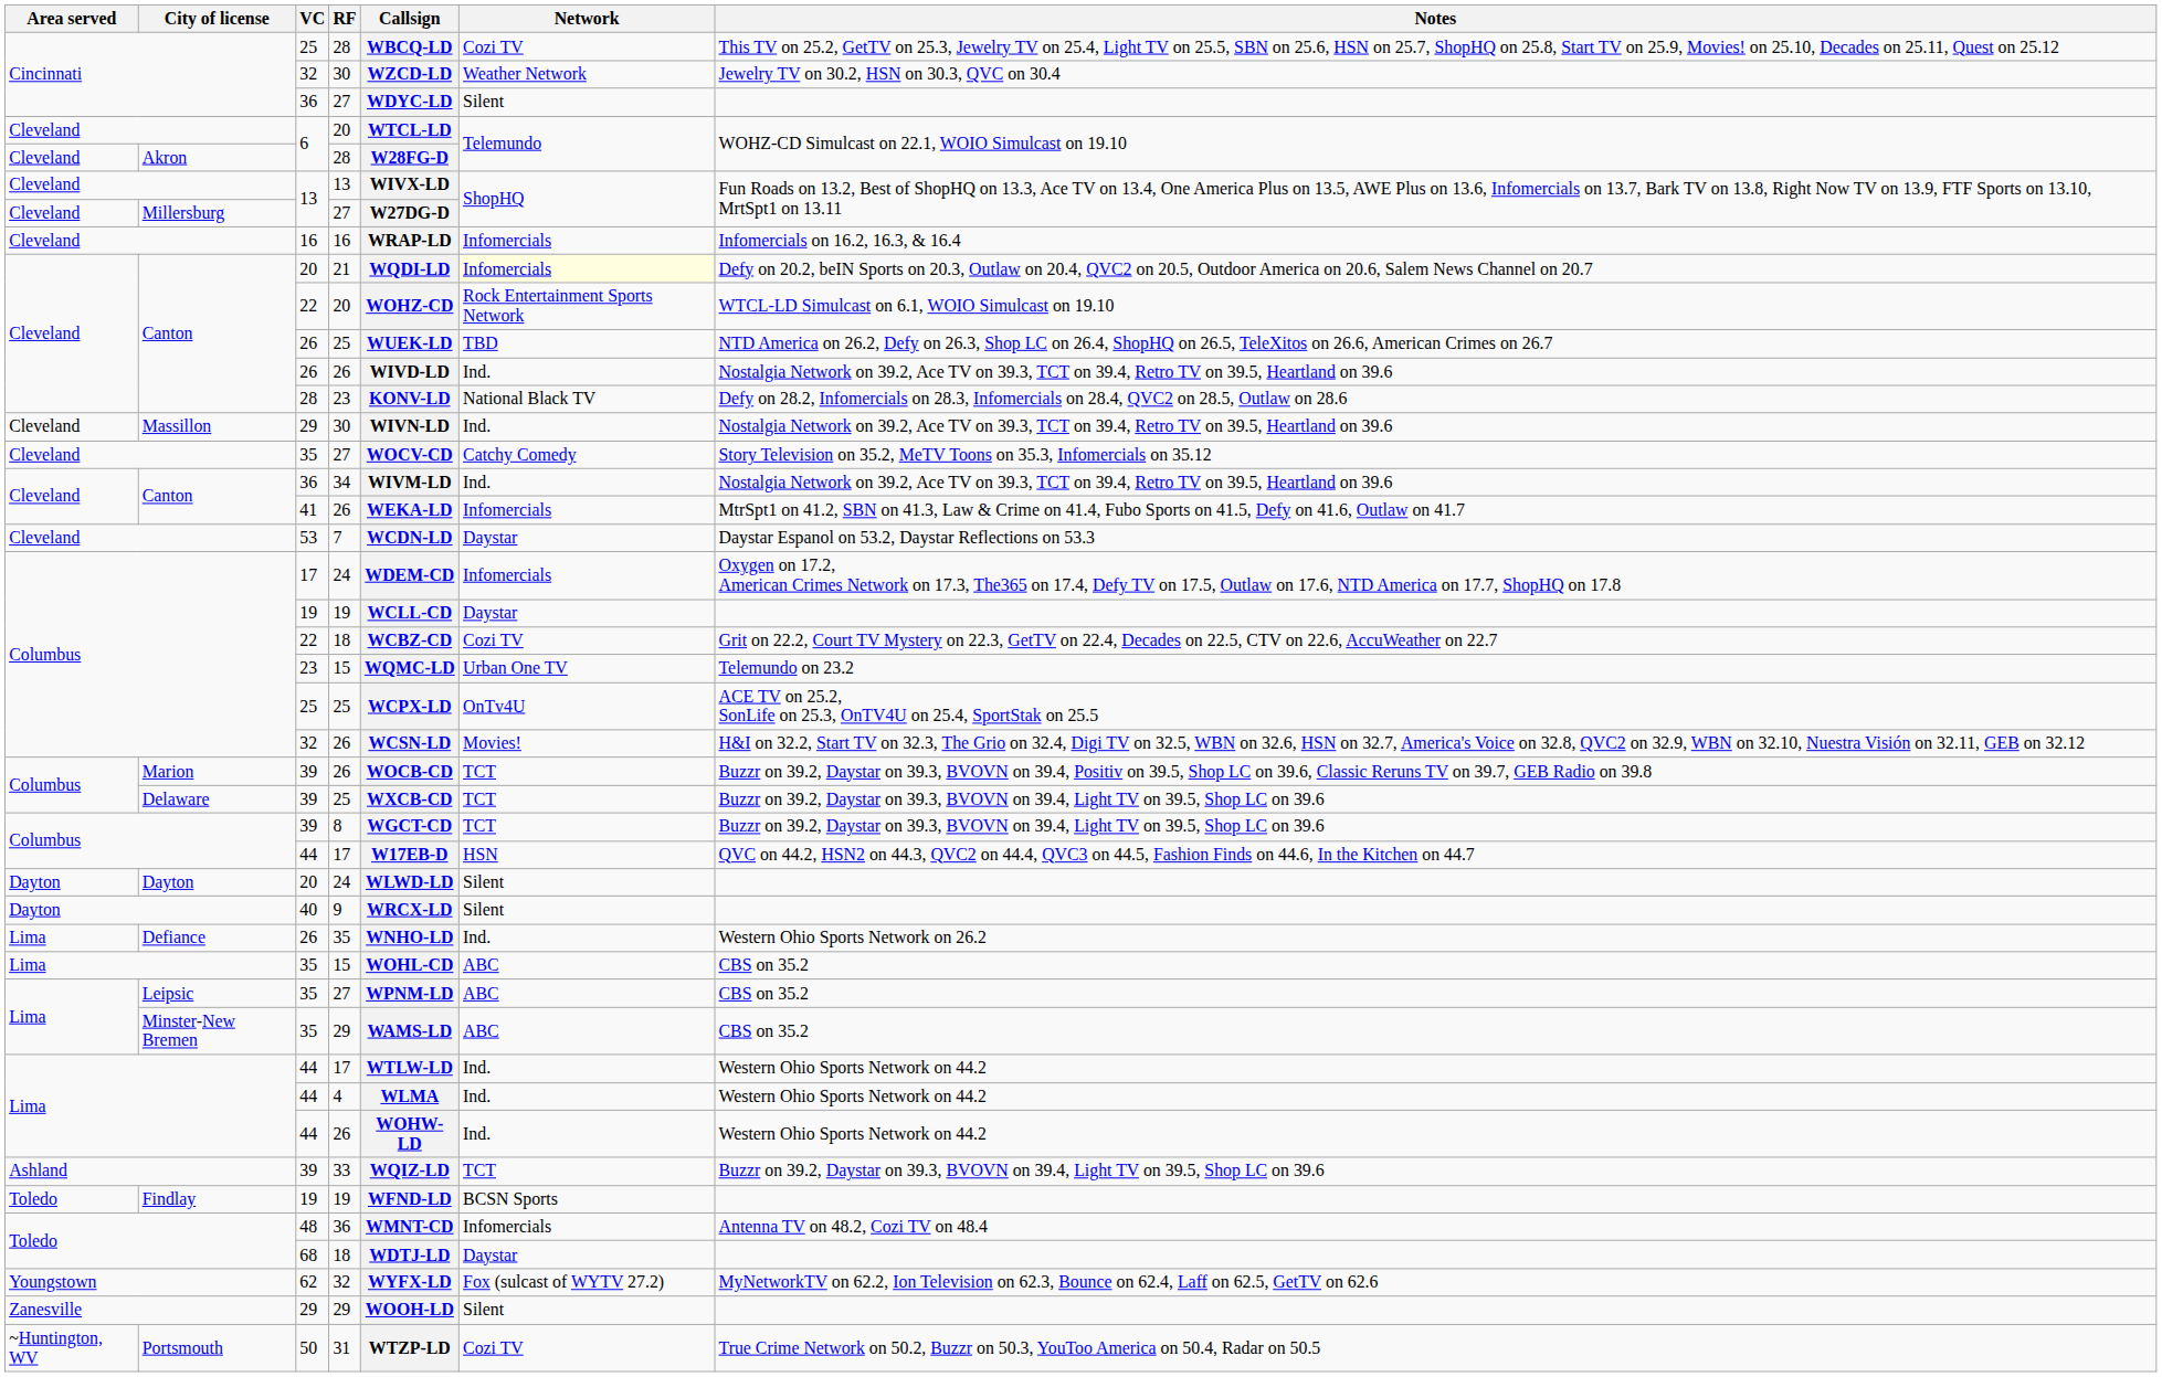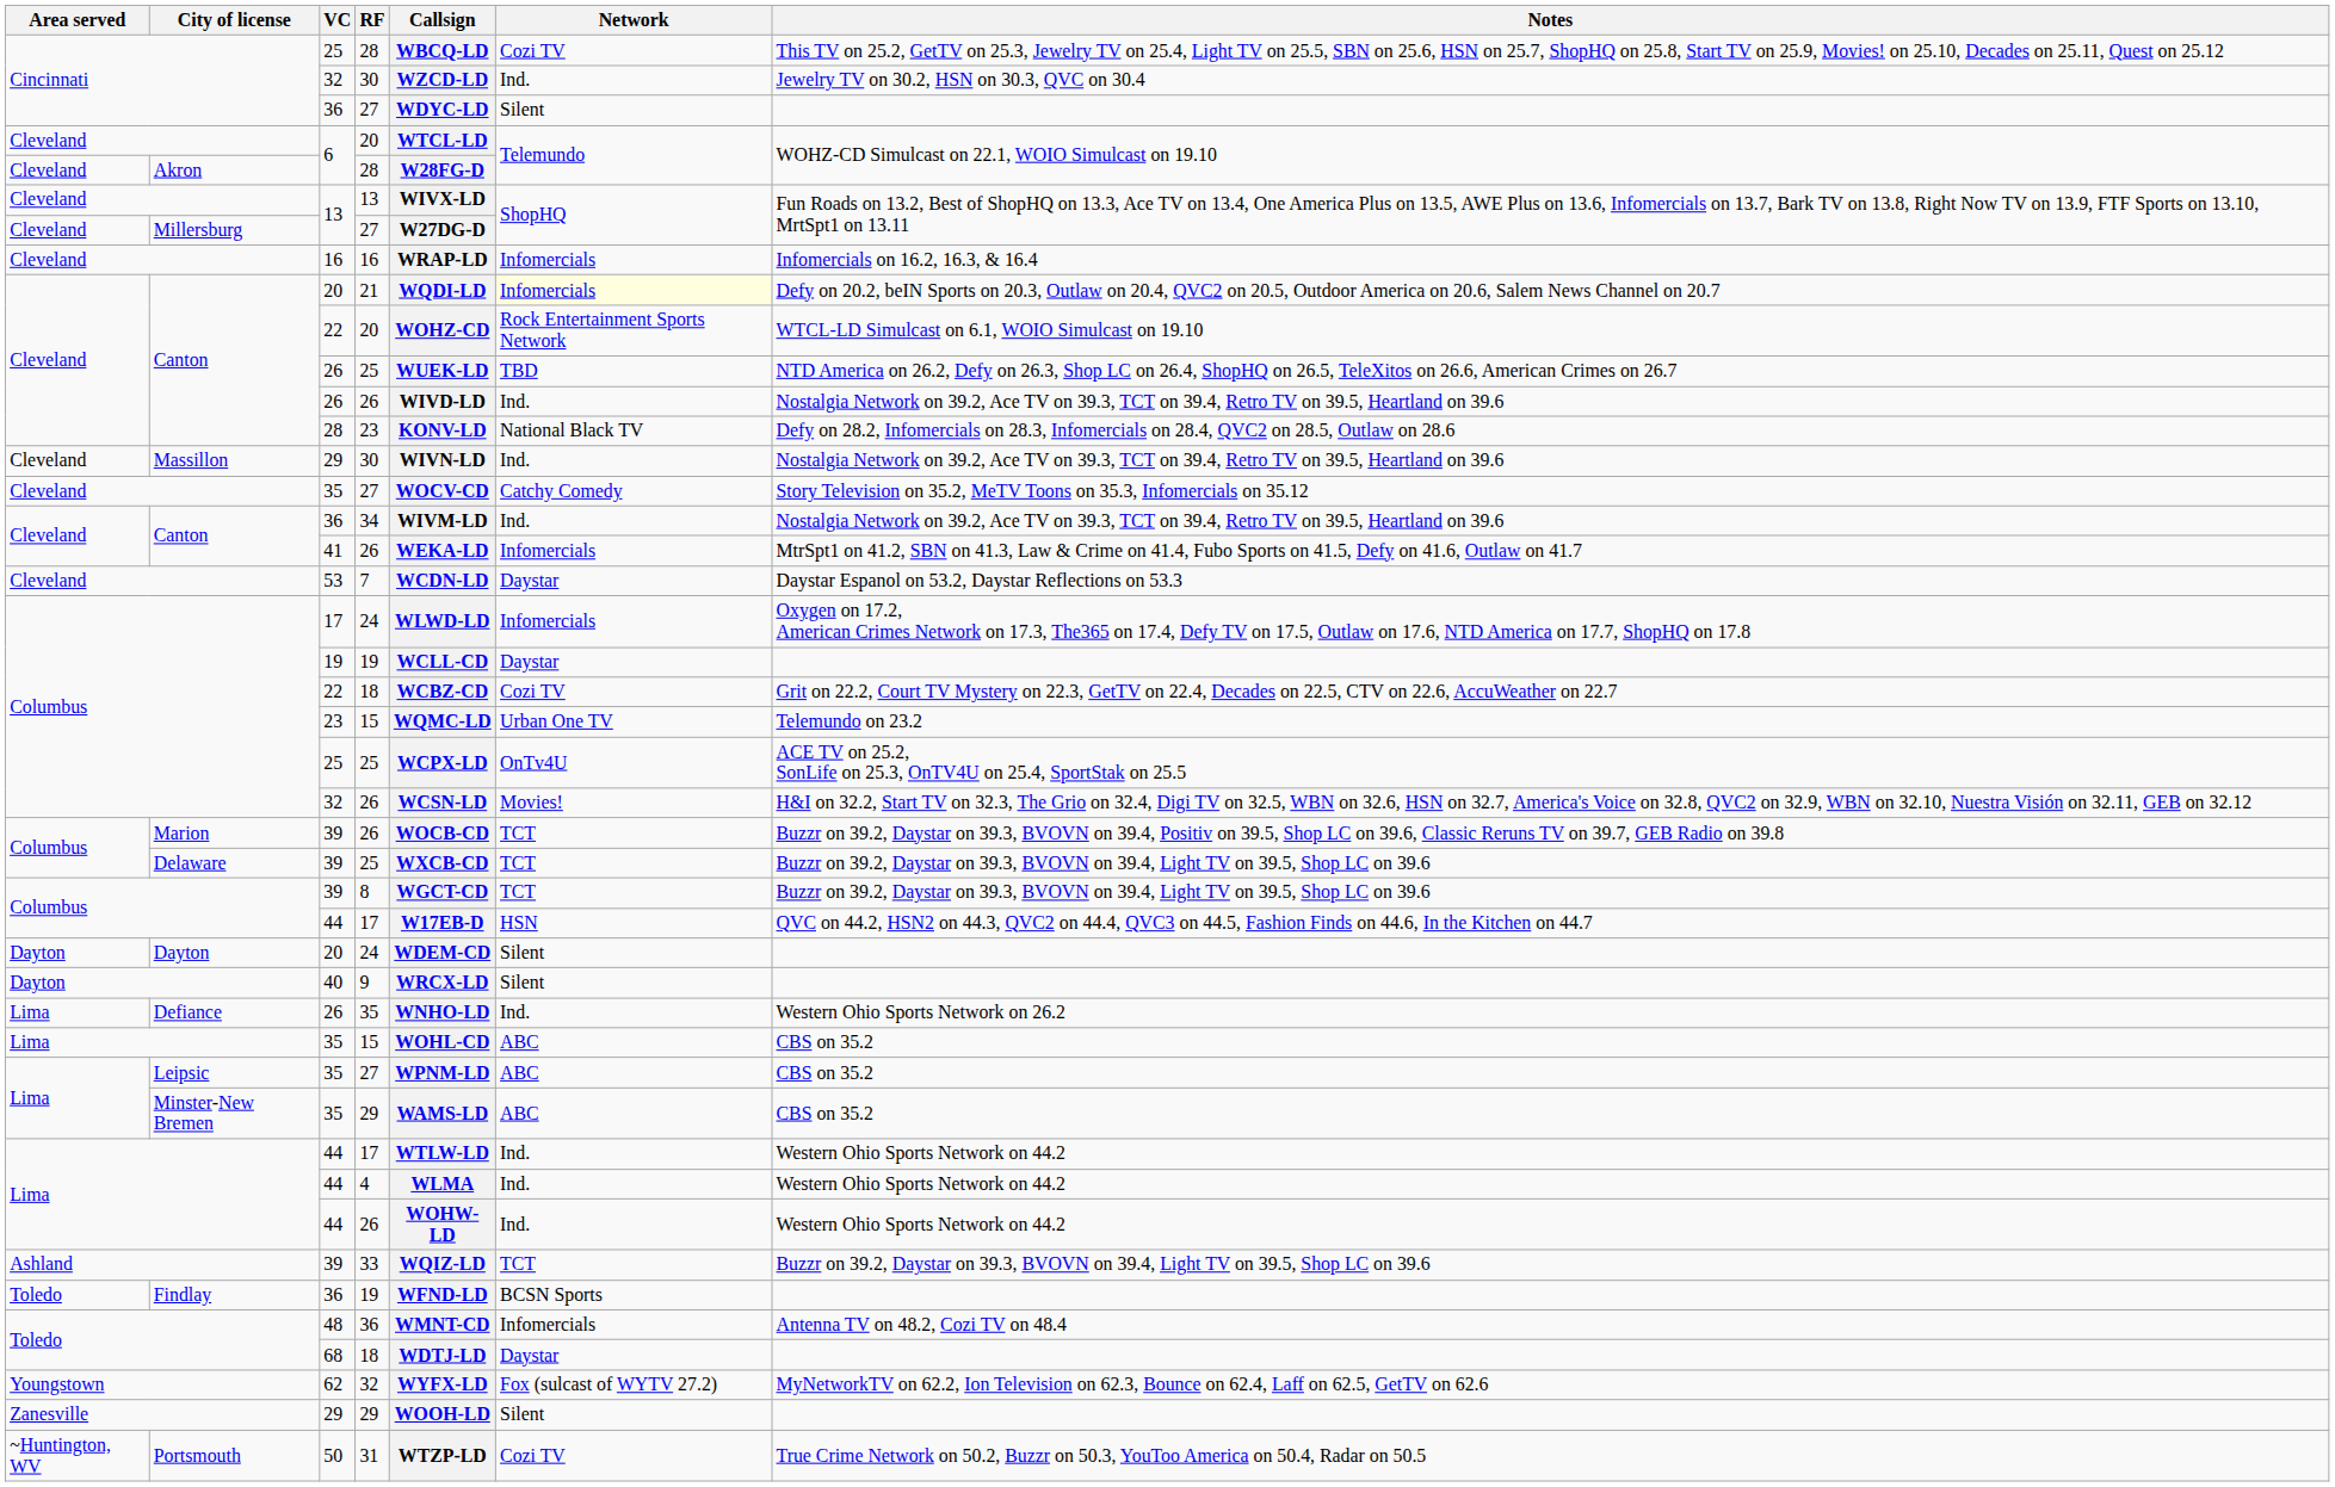Cincinnati / 30 | Network: Weather Network -> Ind.
Columbus / 24 | Callsign: WDEM-CD -> WLWD-LD
Dayton / 24 | Callsign: WLWD-LD -> WDEM-CD
Findlay / 19 | VC: 19 -> 36
